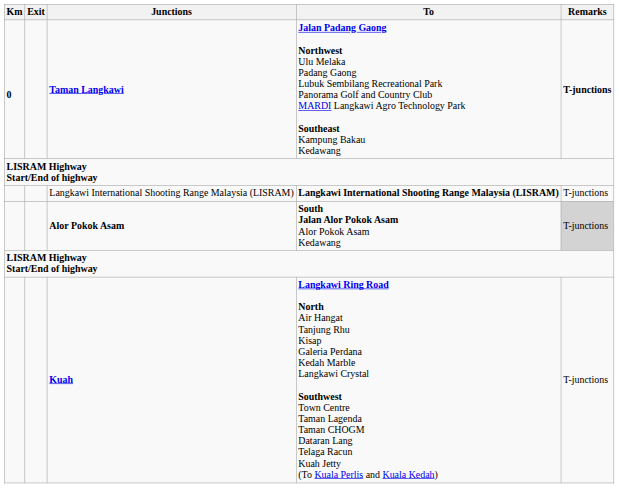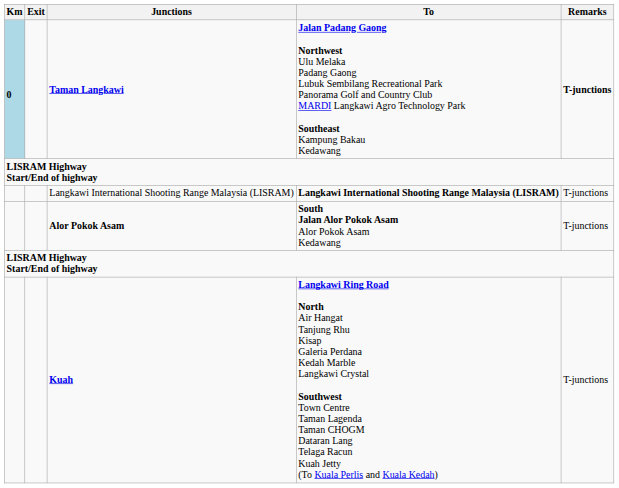Taman Langkawi | Km: no background -> lightblue background
Alor Pokok Asam | Remarks: lightgrey background -> no background
